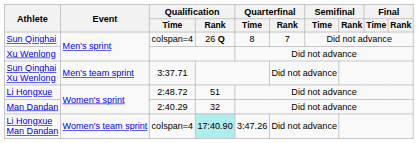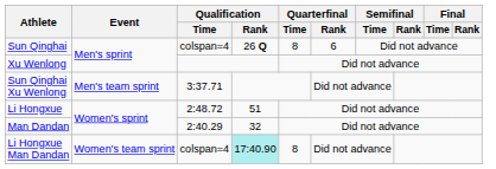Sun Qinghai | Quarterfinal / Rank: 7 -> 6
Li Hongxue Man Dandan | Quarterfinal / Time: 3:47.26 -> 8
